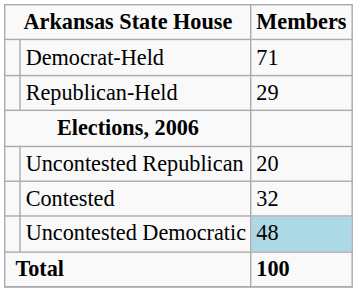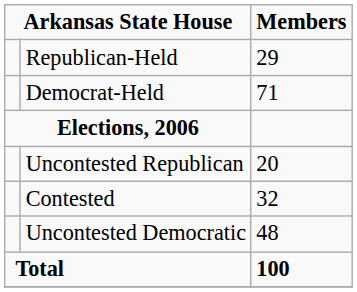rows swapped: Republican-Held <-> Democrat-Held
Uncontested Democratic | column 3: lightblue background -> no background
